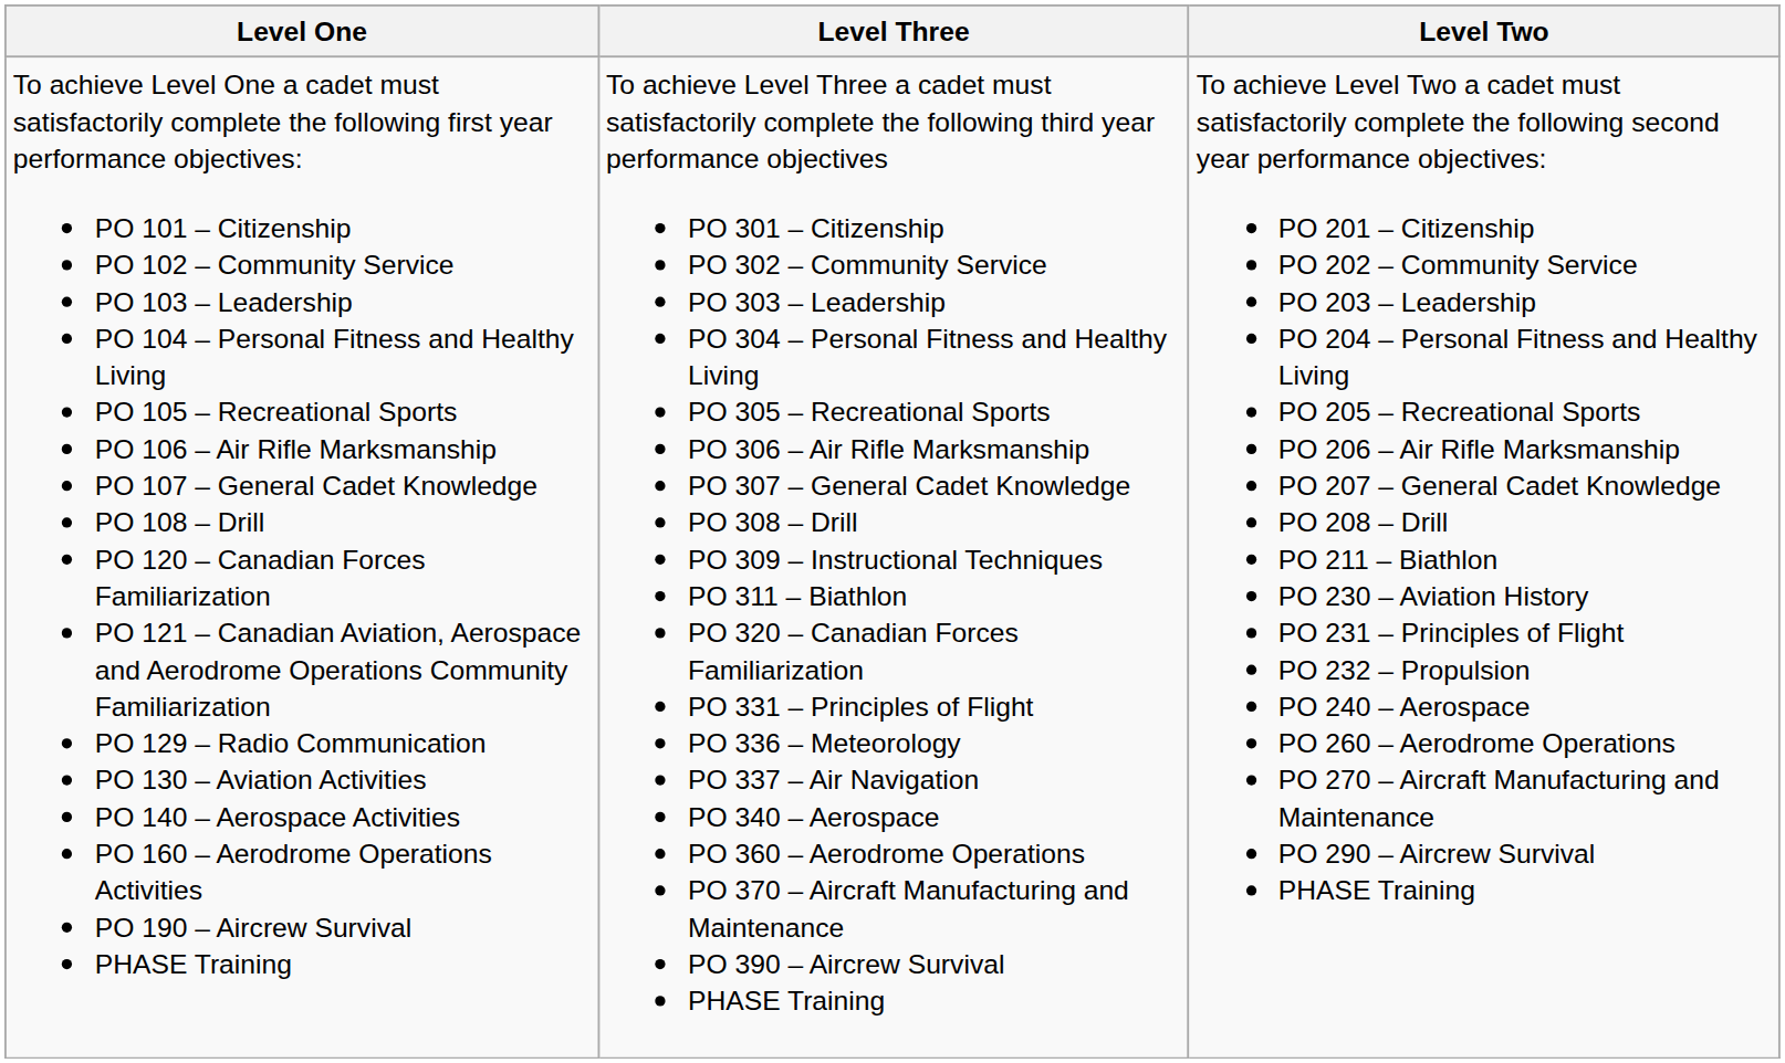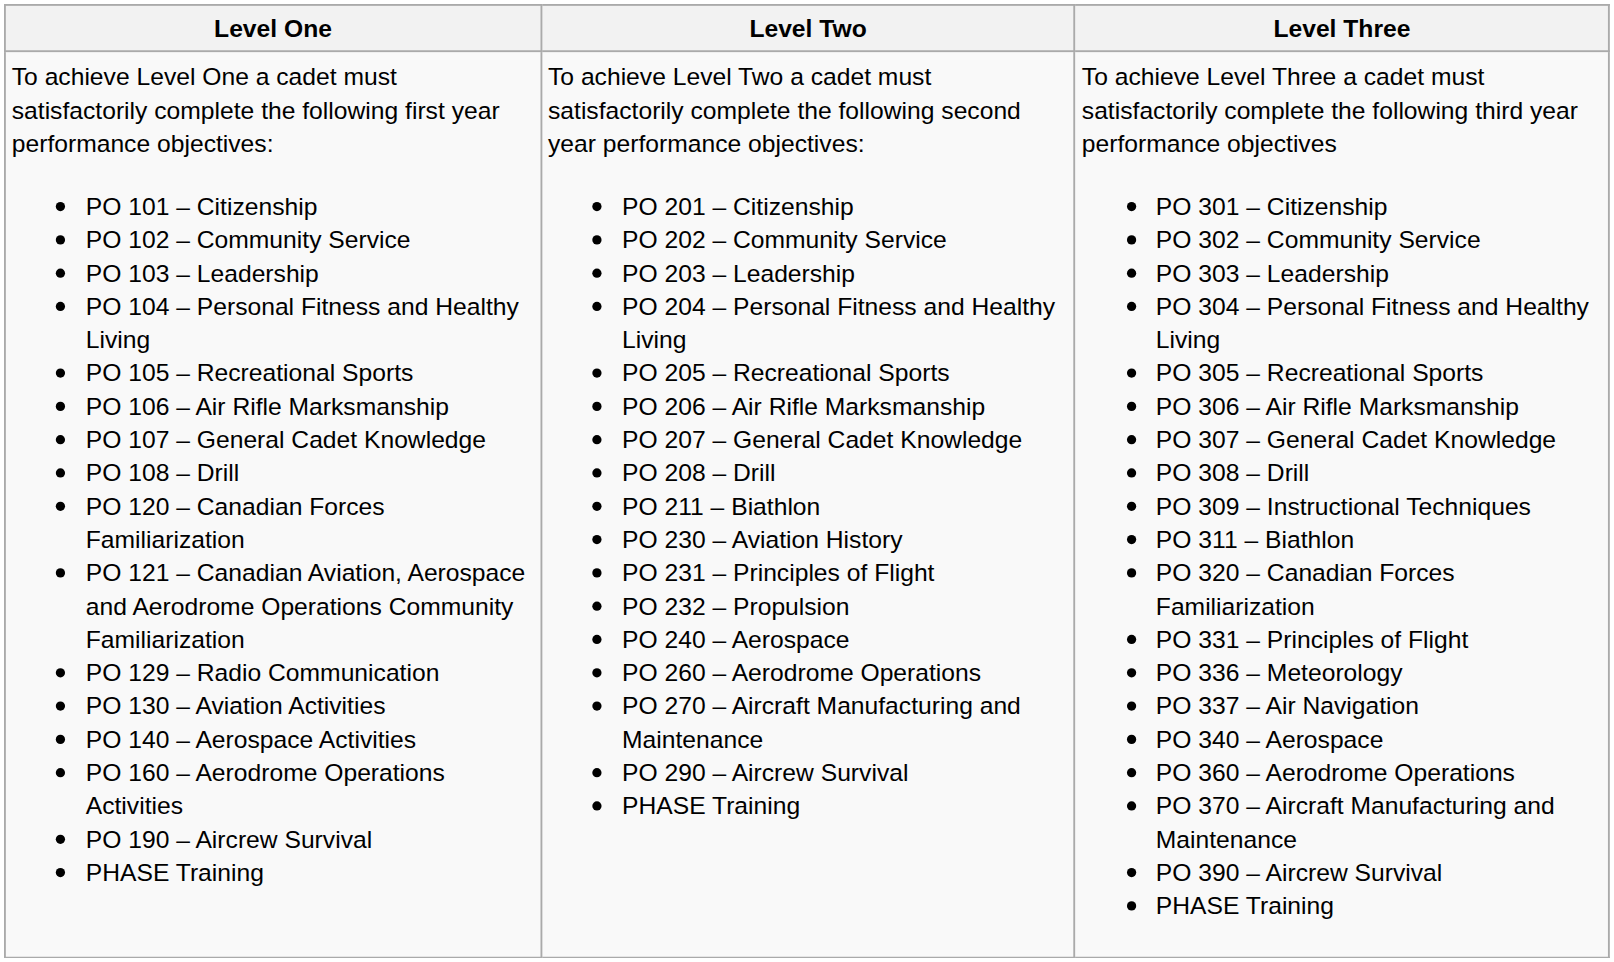columns swapped: Level Two <-> Level Three
